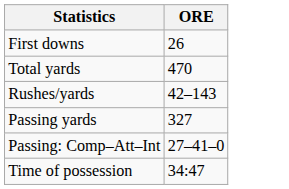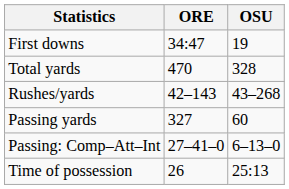+ column: OSU | 19 | 328 | 43–268 | 60 | 6–13–0 | 25:13
First downs | ORE: 26 -> 34:47
Time of possession | ORE: 34:47 -> 26
